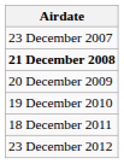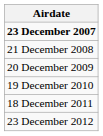row 2 | column 1: normal -> bold
row 3 | column 1: bold -> normal
